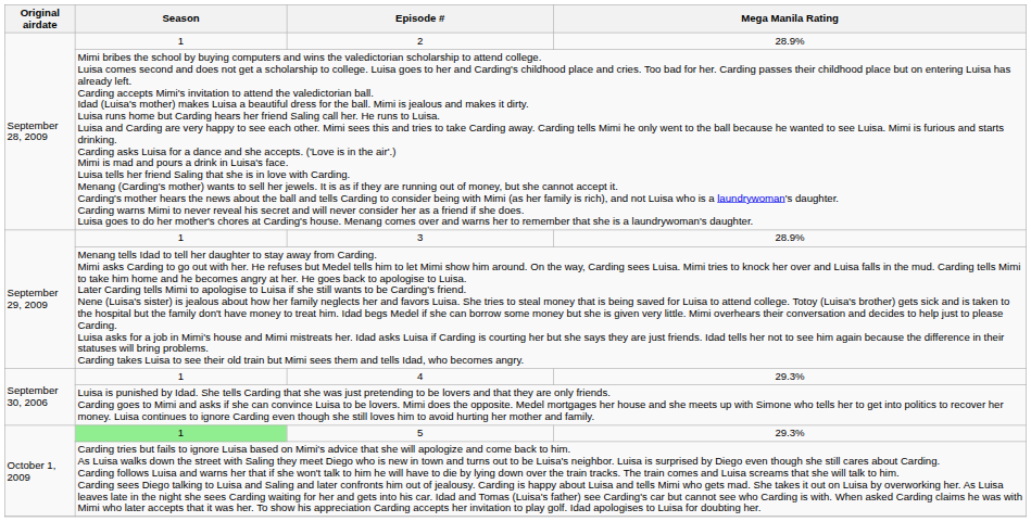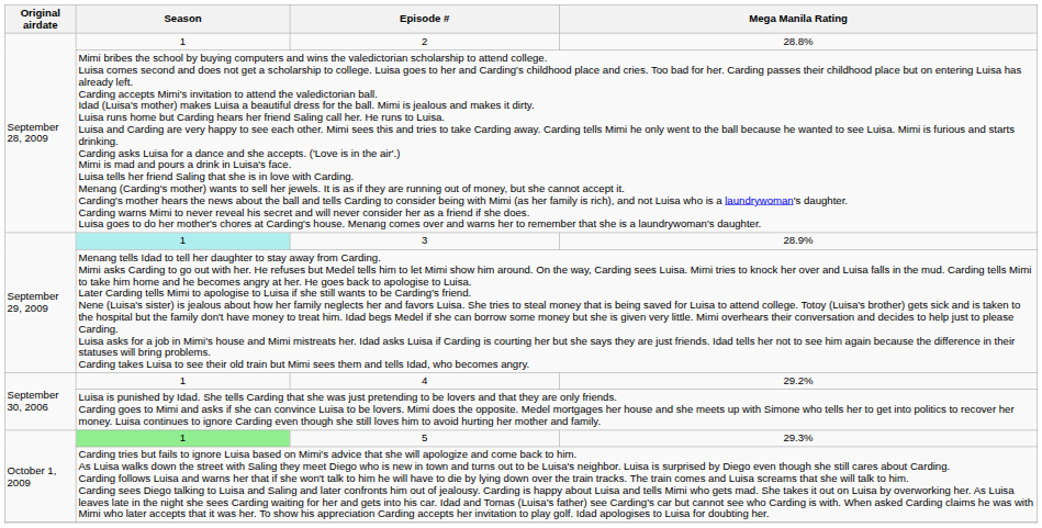2 | Mega Manila Rating: 28.9% -> 28.8%
3 | Season: no background -> paleturquoise background
4 | Mega Manila Rating: 29.3% -> 29.2%
